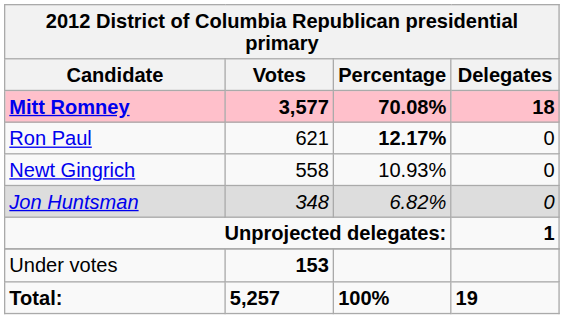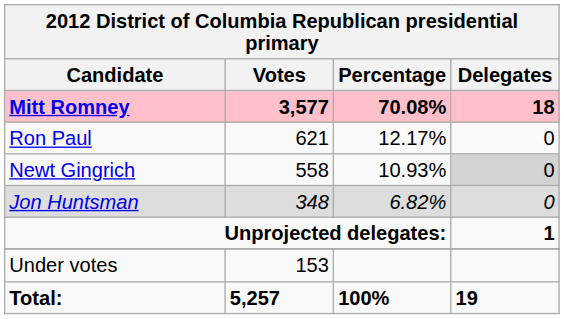Ron Paul | Percentage: bold -> normal
Newt Gingrich | Delegates: no background -> lightgrey background
Under votes | Votes: bold -> normal
